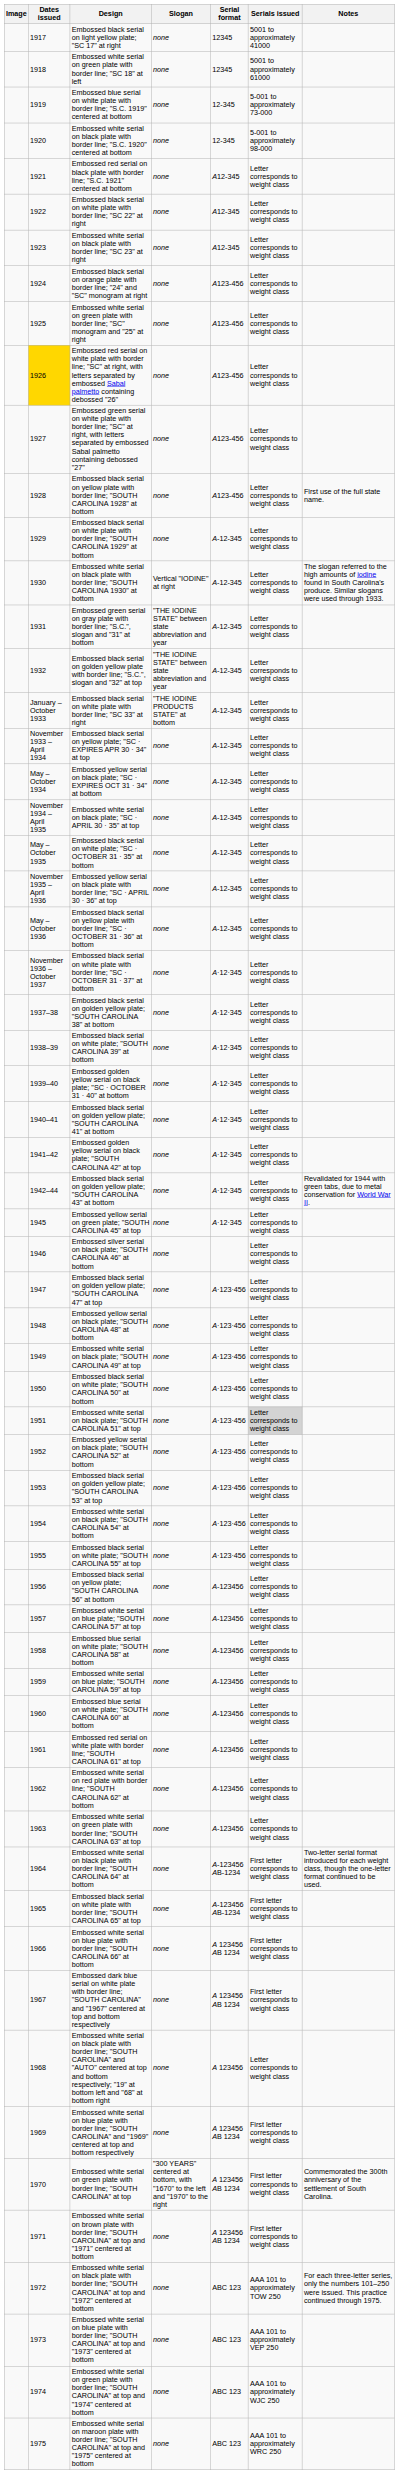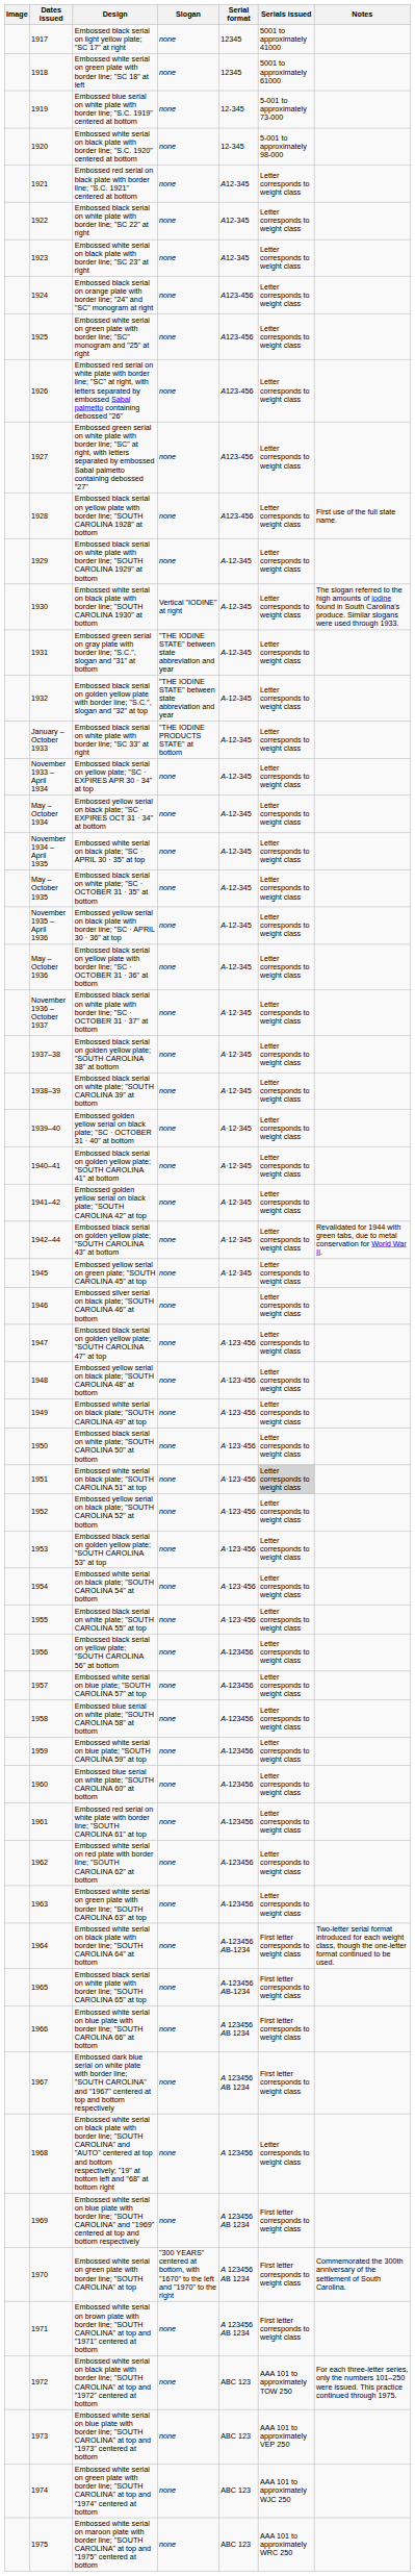row 11 | Dates issued: gold background -> no background
